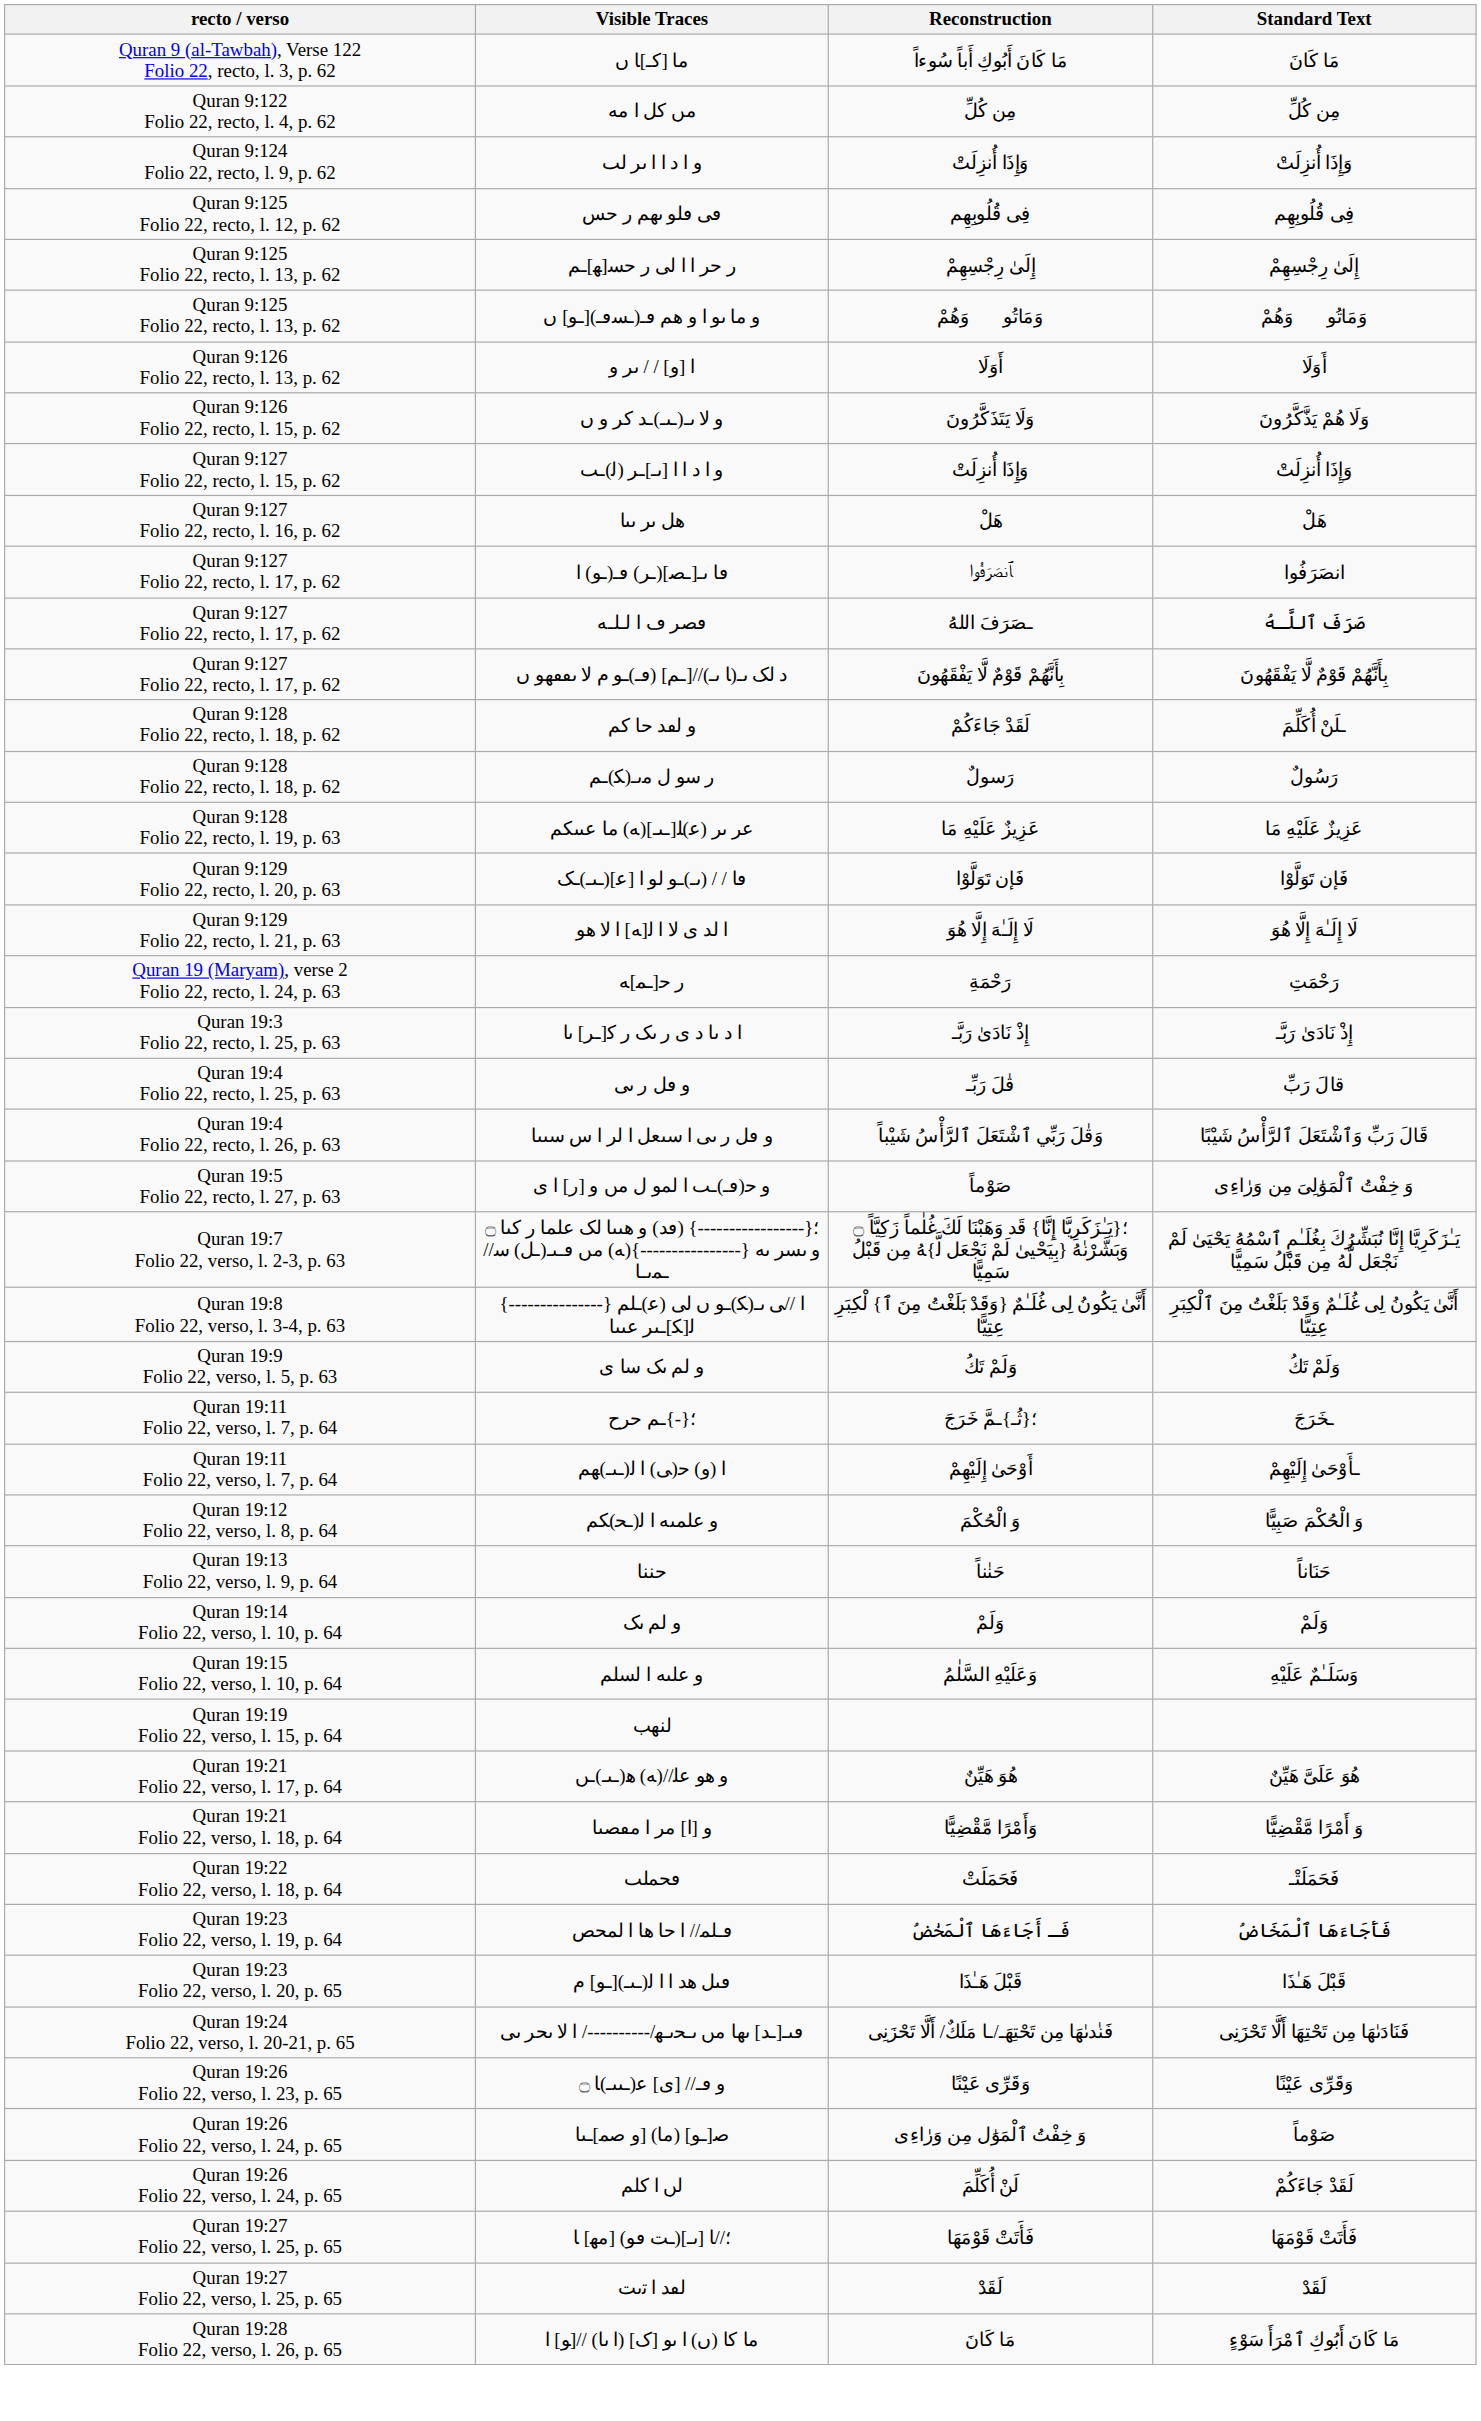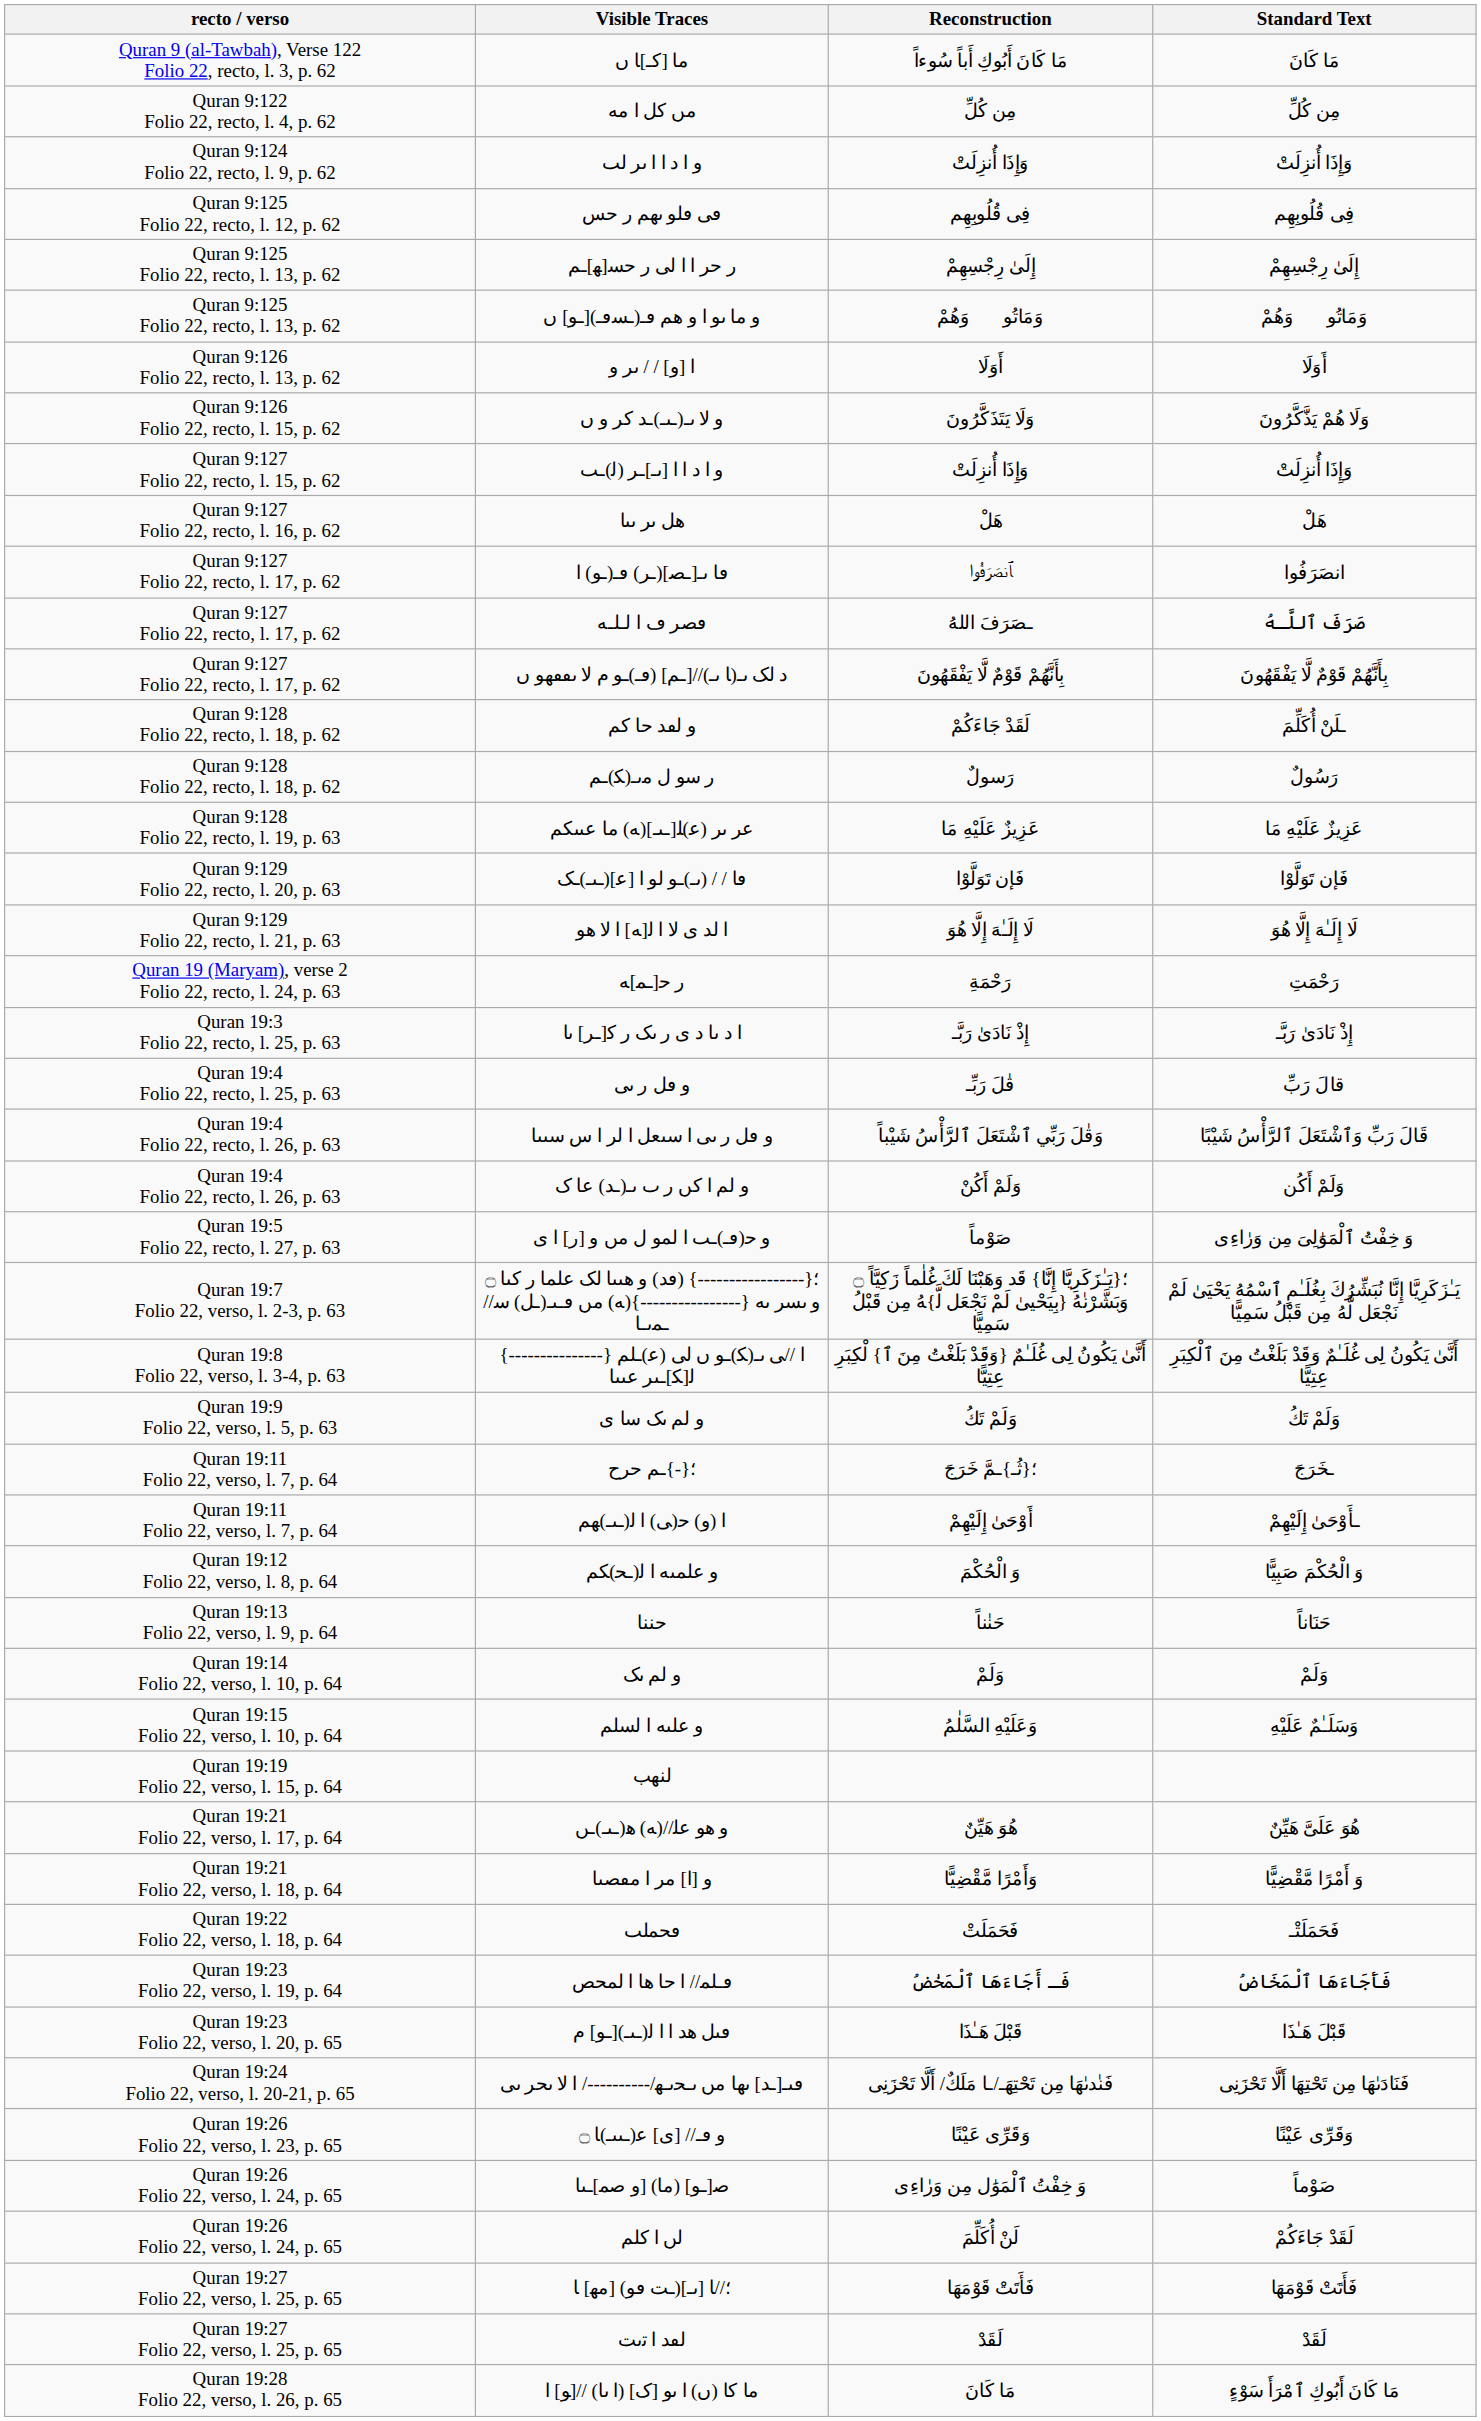+ row: Quran 19:4 Folio 22, recto, l. 26, p. 63 | و لم ا کں ر ٮ ٮـ(ـد) عا ک | وَلَمْ أَکُنْ | وَلَمْ أَكُن
